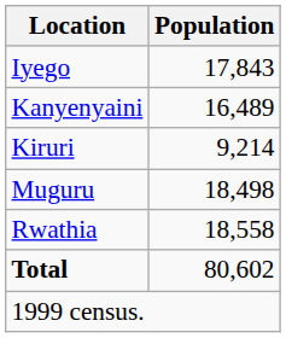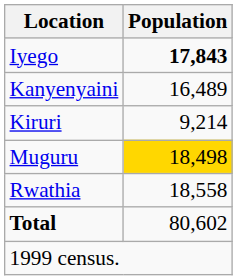Iyego | Population: normal -> bold
Muguru | Population: no background -> gold background
